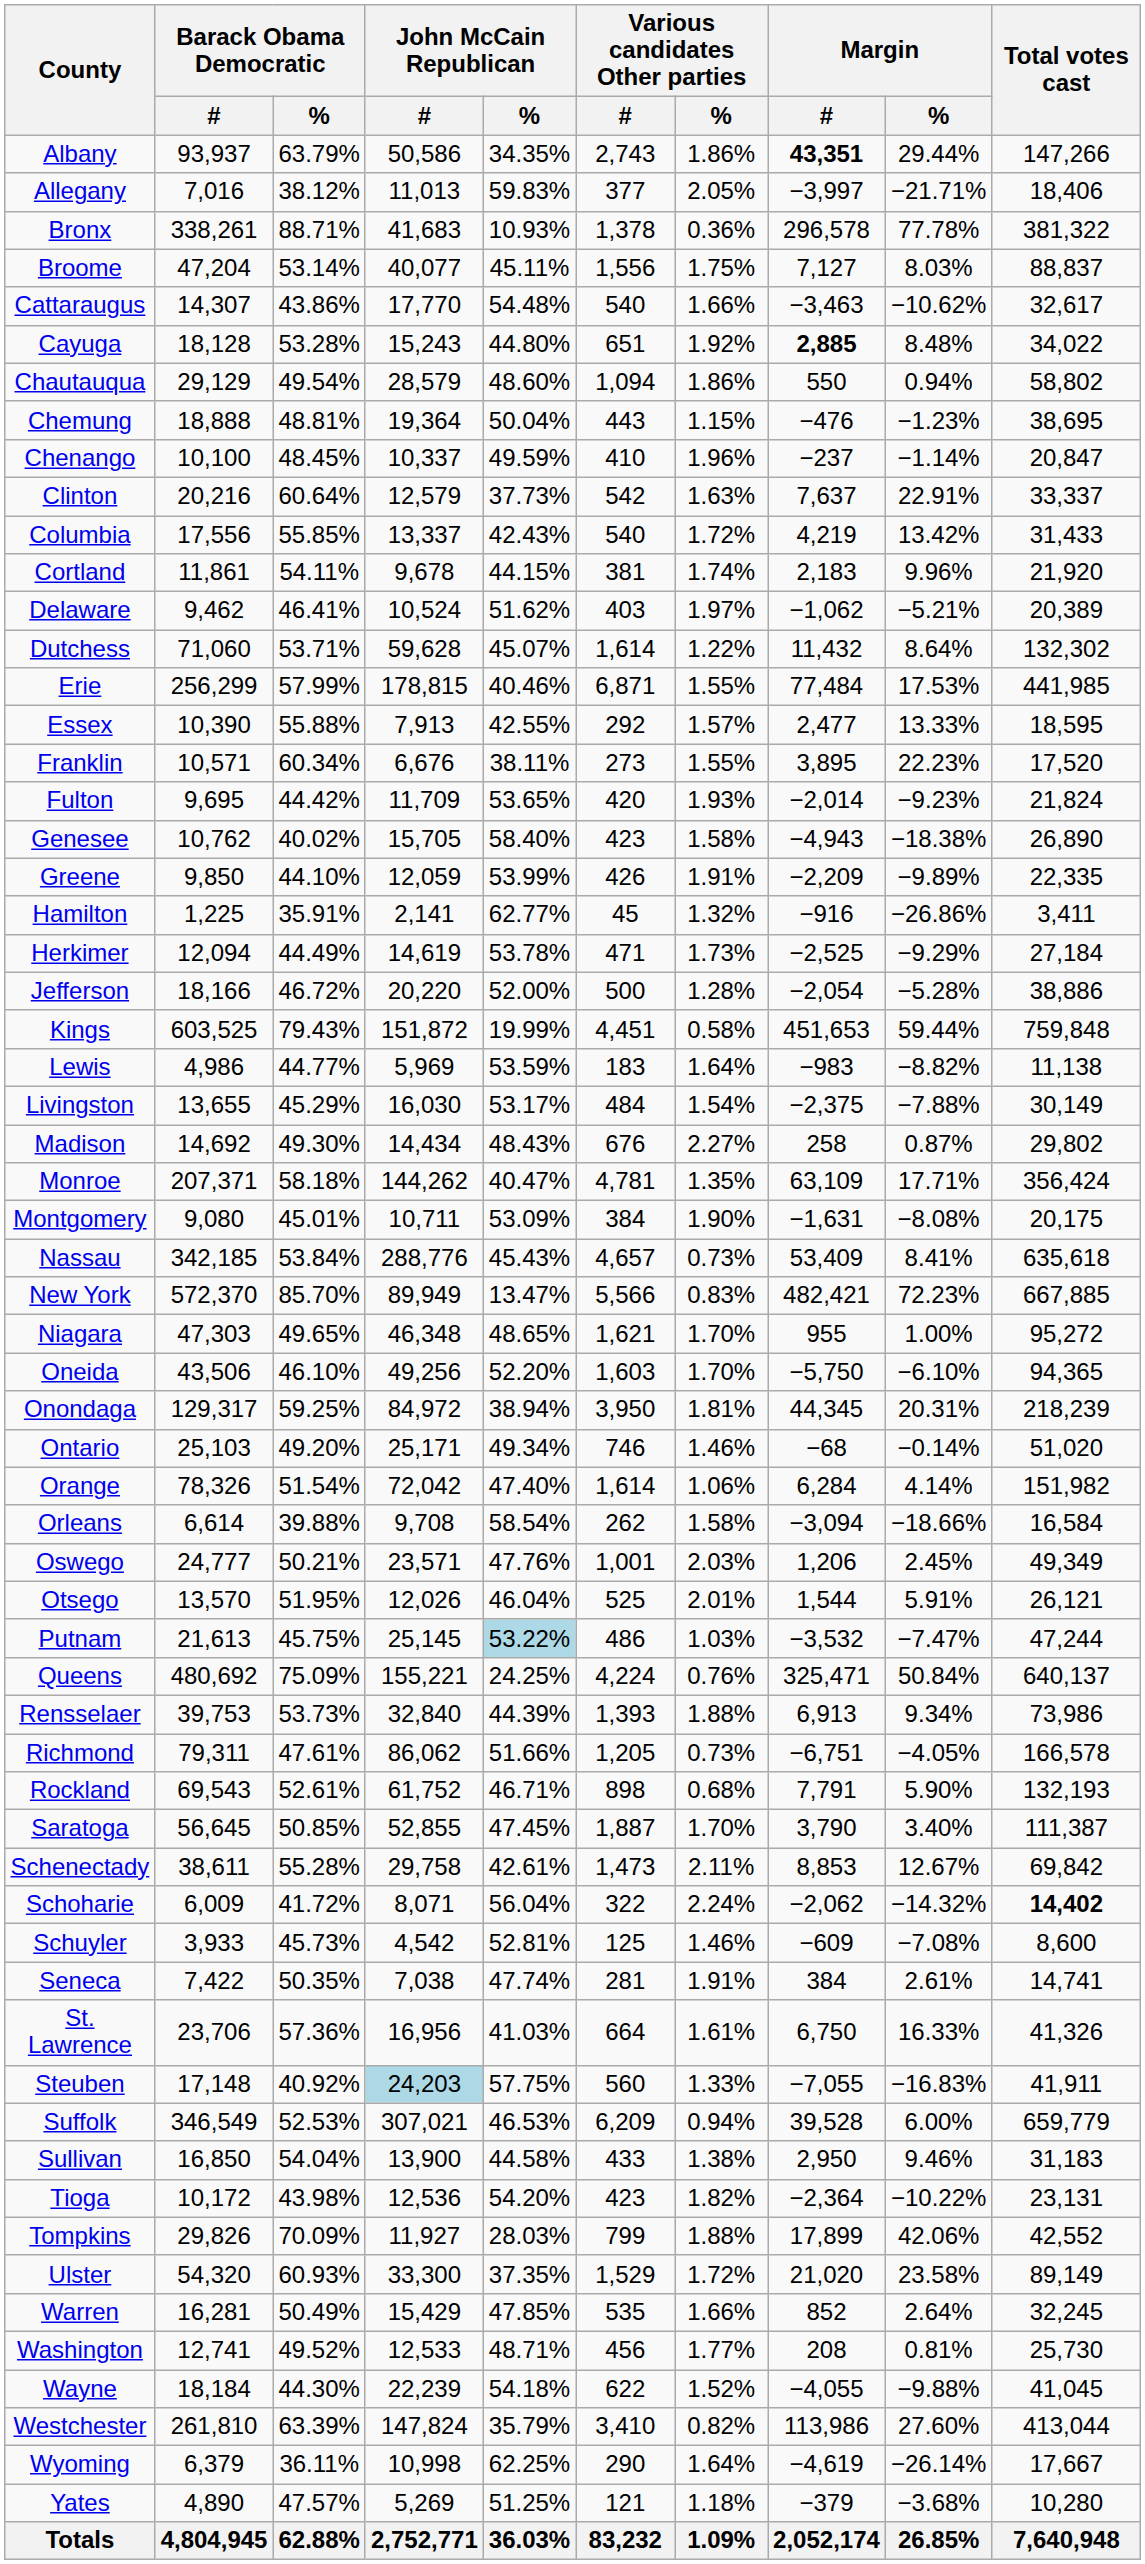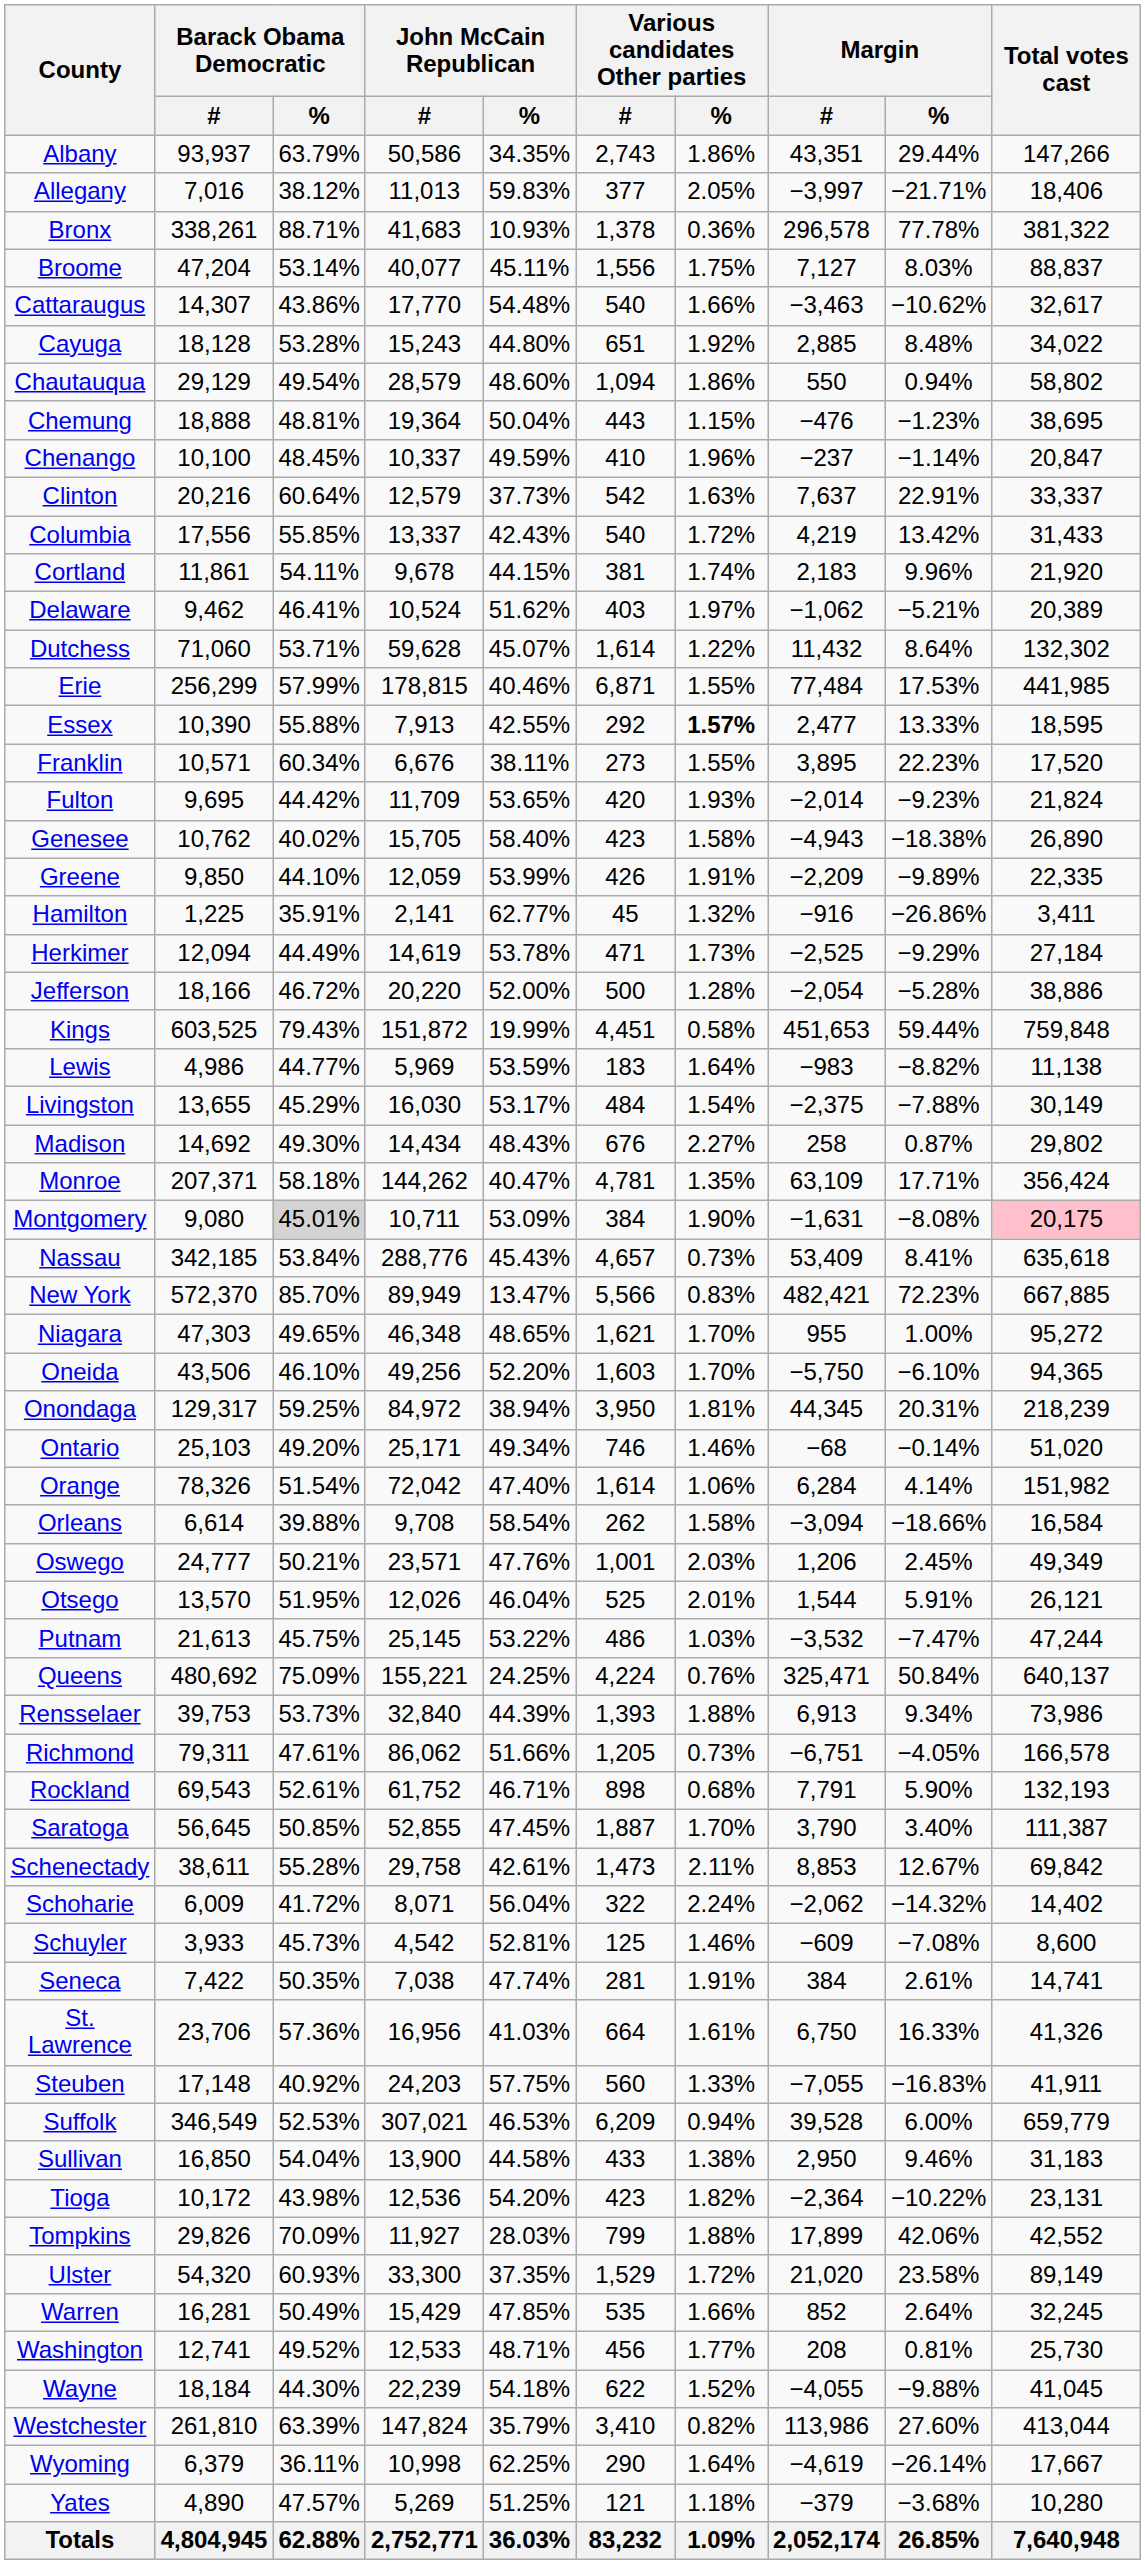Albany | Margin / #: bold -> normal
Cayuga | Margin / #: bold -> normal
Essex | Various candidates Other parties / %: normal -> bold
Montgomery | Barack Obama Democratic / %: no background -> lightgrey background
Montgomery | Total votes cast: no background -> pink background
Putnam | John McCain Republican / %: lightblue background -> no background
Schoharie | Total votes cast: bold -> normal
Steuben | John McCain Republican / #: lightblue background -> no background
